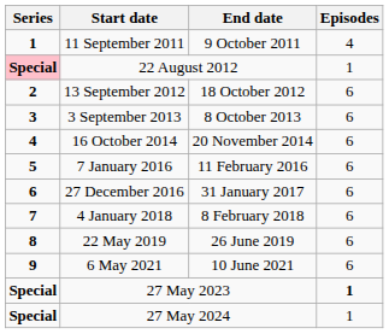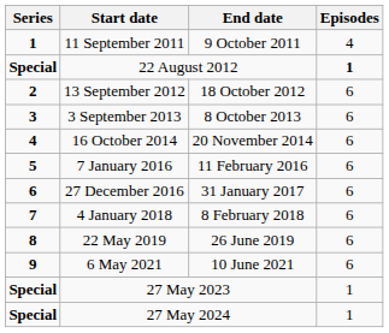22 August 2012 | Series: pink background -> no background
22 August 2012 | Episodes: normal -> bold
27 May 2023 | Episodes: bold -> normal
